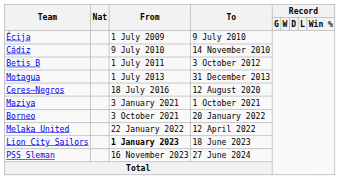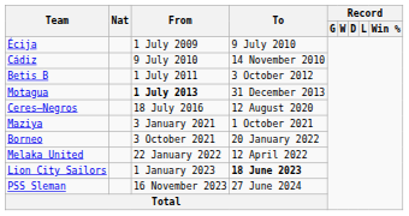Motagua | From: normal -> bold
Lion City Sailors | From: bold -> normal
Lion City Sailors | To: normal -> bold
